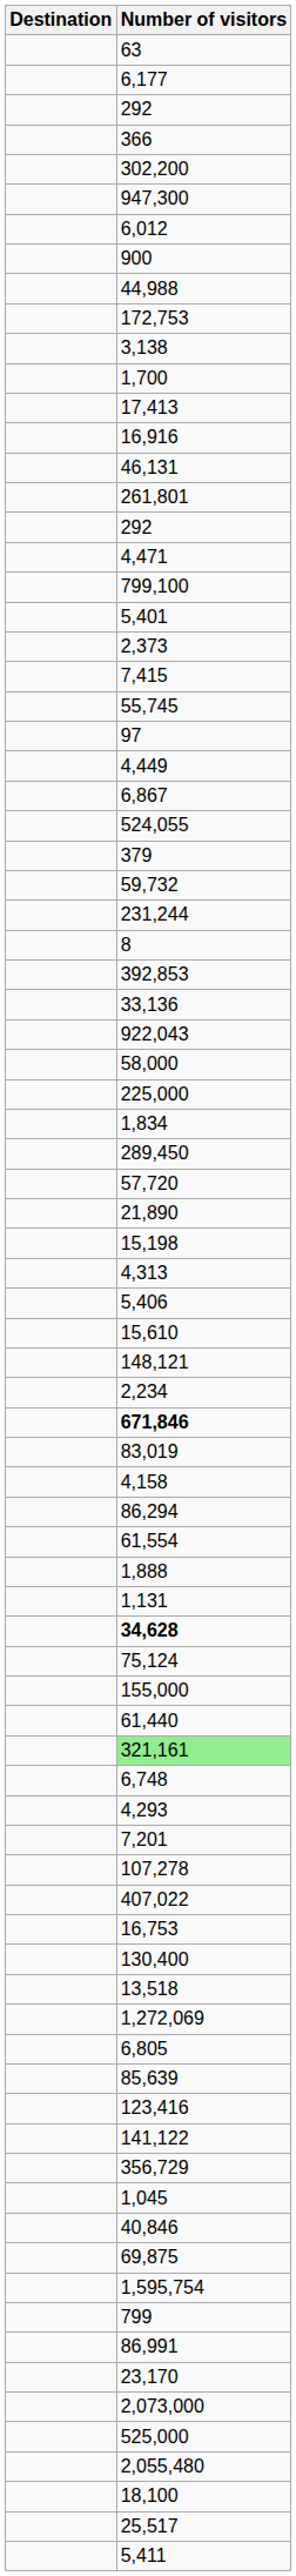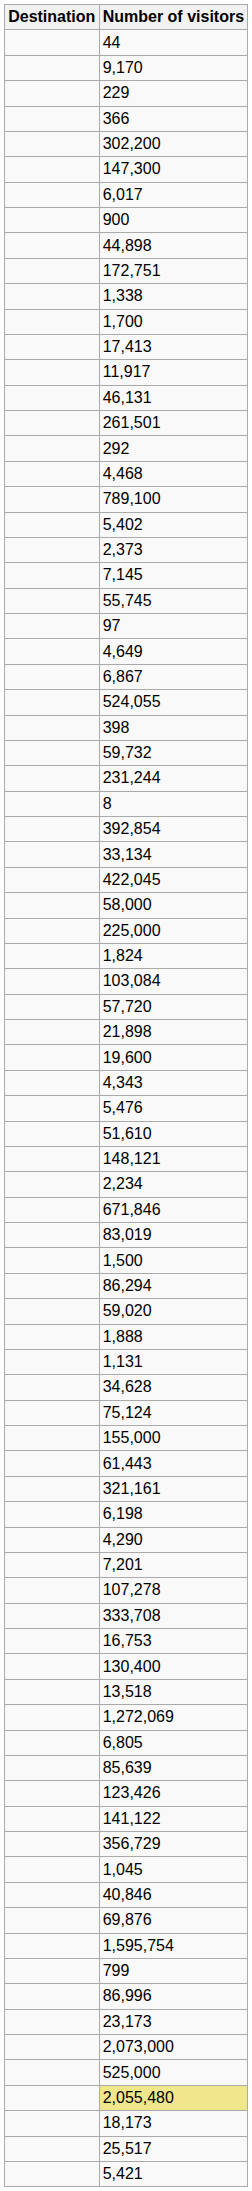row 2 | Number of visitors: 63 -> 44
row 3 | Number of visitors: 6,177 -> 9,170
row 4 | Number of visitors: 292 -> 229
row 7 | Number of visitors: 947,300 -> 147,300
row 8 | Number of visitors: 6,012 -> 6,017
row 10 | Number of visitors: 44,988 -> 44,898
row 11 | Number of visitors: 172,753 -> 172,751
row 12 | Number of visitors: 3,138 -> 1,338
row 15 | Number of visitors: 16,916 -> 11,917
row 17 | Number of visitors: 261,801 -> 261,501
row 19 | Number of visitors: 4,471 -> 4,468
row 20 | Number of visitors: 799,100 -> 789,100
row 21 | Number of visitors: 5,401 -> 5,402
row 23 | Number of visitors: 7,415 -> 7,145
row 26 | Number of visitors: 4,449 -> 4,649
row 29 | Number of visitors: 379 -> 398
row 33 | Number of visitors: 392,853 -> 392,854
row 34 | Number of visitors: 33,136 -> 33,134
row 35 | Number of visitors: 922,043 -> 422,045
row 38 | Number of visitors: 1,834 -> 1,824
row 39 | Number of visitors: 289,450 -> 103,084
row 41 | Number of visitors: 21,890 -> 21,898
row 42 | Number of visitors: 15,198 -> 19,600
row 43 | Number of visitors: 4,313 -> 4,343
row 44 | Number of visitors: 5,406 -> 5,476
row 45 | Number of visitors: 15,610 -> 51,610
row 48 | Number of visitors: bold -> normal
row 50 | Number of visitors: 4,158 -> 1,500
row 52 | Number of visitors: 61,554 -> 59,020
row 55 | Number of visitors: bold -> normal
row 58 | Number of visitors: 61,440 -> 61,443
row 59 | Number of visitors: lightgreen background -> no background
row 60 | Number of visitors: 6,748 -> 6,198
row 61 | Number of visitors: 4,293 -> 4,290
row 64 | Number of visitors: 407,022 -> 333,708
row 71 | Number of visitors: 123,416 -> 123,426
row 76 | Number of visitors: 69,875 -> 69,876
row 79 | Number of visitors: 86,991 -> 86,996
row 80 | Number of visitors: 23,170 -> 23,173
row 83 | Number of visitors: no background -> khaki background
row 84 | Number of visitors: 18,100 -> 18,173
row 86 | Number of visitors: 5,411 -> 5,421
